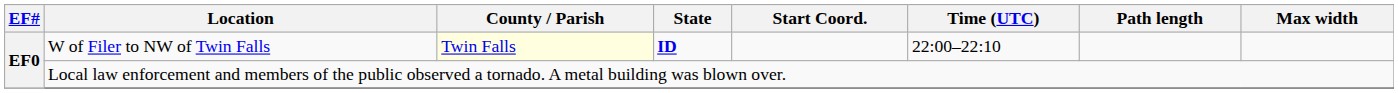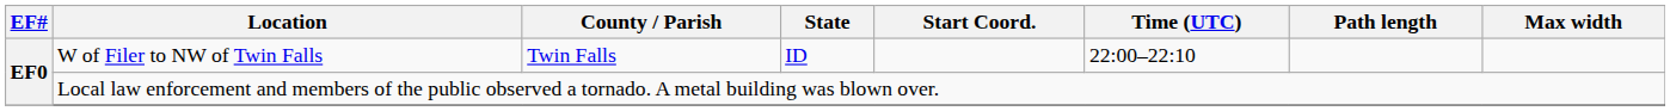W of Filer to NW of Twin Falls | County / Parish: lightyellow background -> no background
W of Filer to NW of Twin Falls | State: bold -> normal
